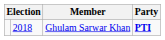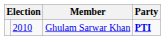Ghulam Sarwar Khan | column 2: 2018 -> 2010
